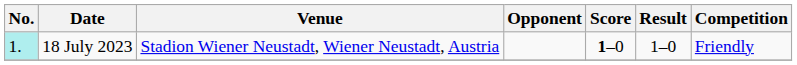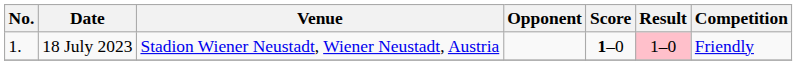18 July 2023 | No.: paleturquoise background -> no background
18 July 2023 | Result: no background -> pink background
